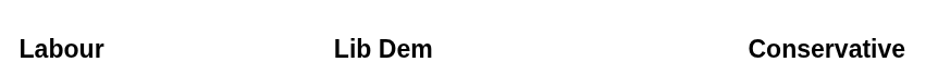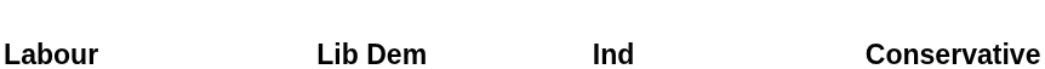+ column: 9 | Ind
